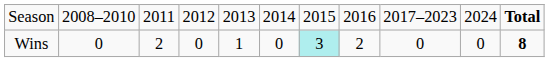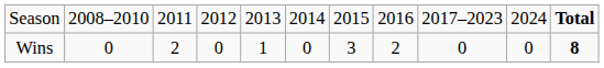Wins | column 7: paleturquoise background -> no background
